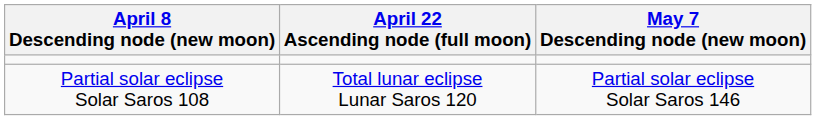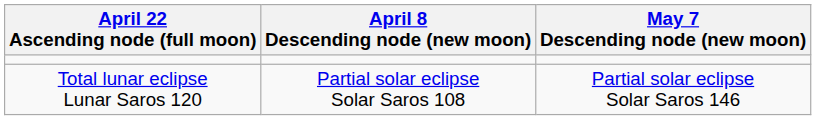columns swapped: April 8 Descending node (new moon) <-> April 22 Ascending node (full moon)
